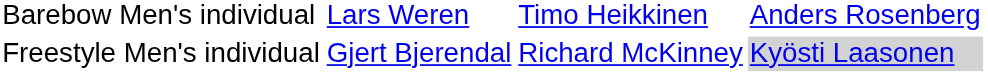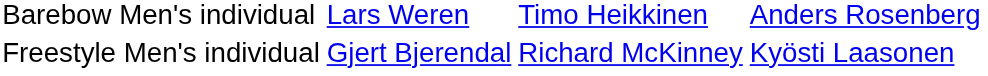Freestyle Men's individual | column 4: lightgrey background -> no background
